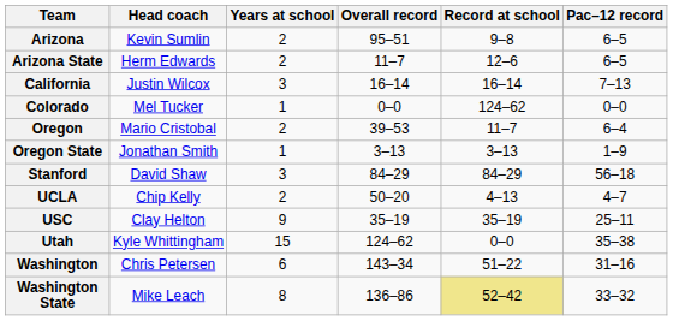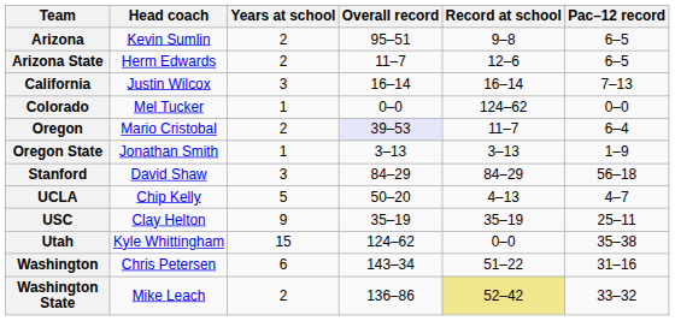Oregon | Overall record: no background -> lavender background
UCLA | Years at school: 2 -> 5
Washington State | Years at school: 8 -> 2
